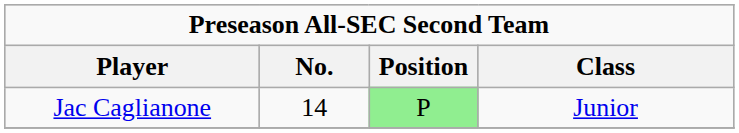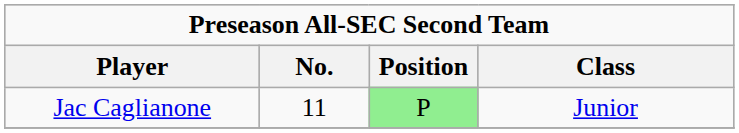Jac Caglianone | No.: 14 -> 11
